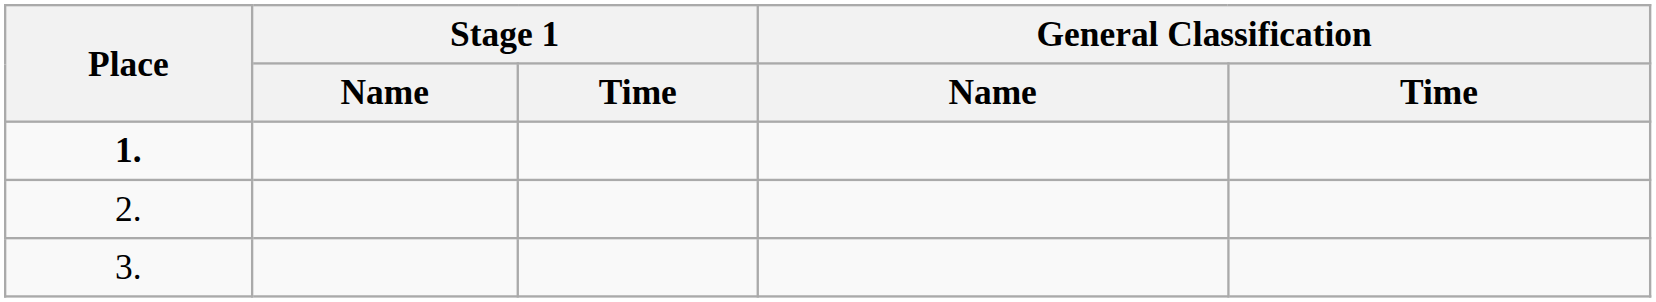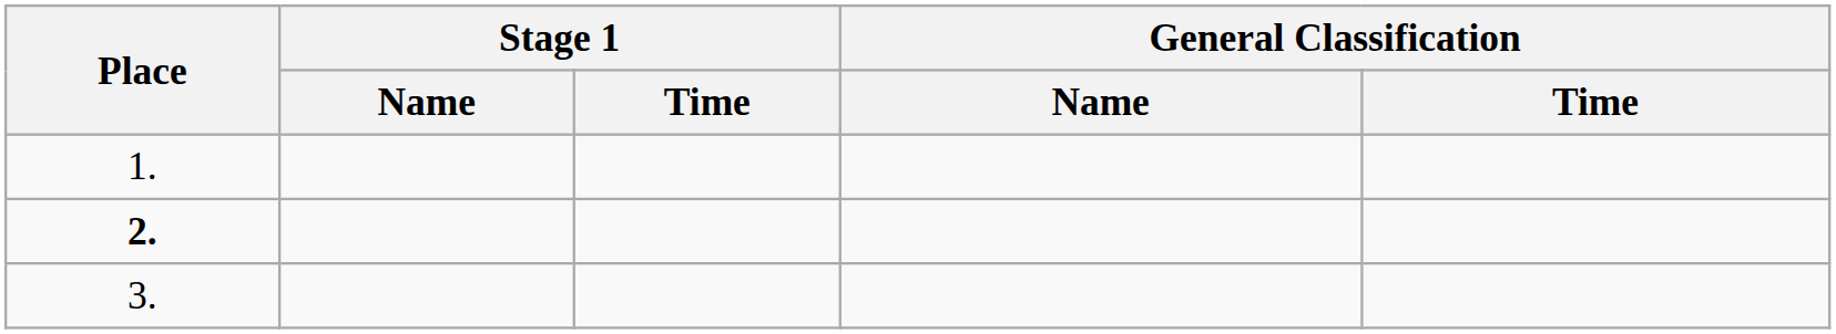1. | Place: bold -> normal
2. | Place: normal -> bold
